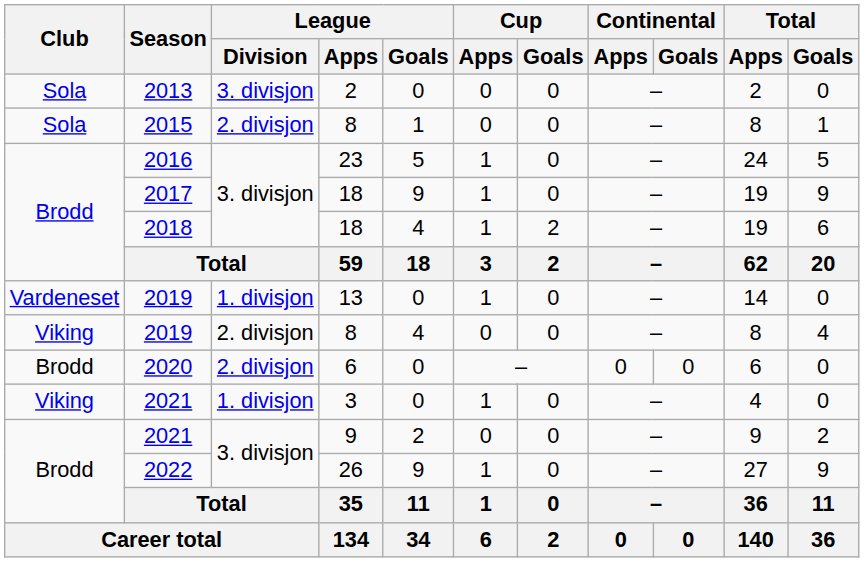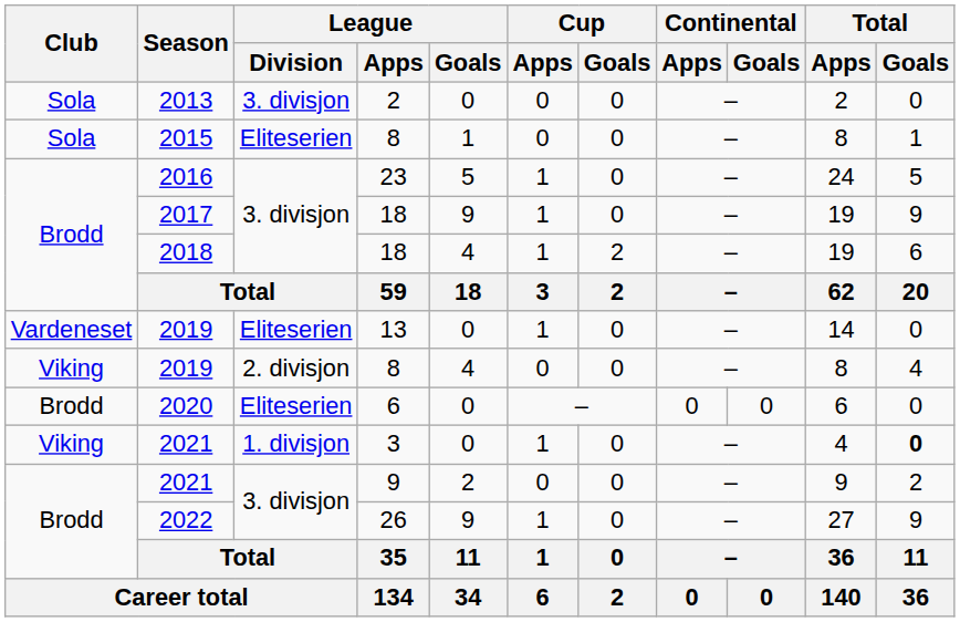2015 | League / Division: 2. divisjon -> Eliteserien
2019 / 13 | League / Division: 1. divisjon -> Eliteserien
2020 | League / Division: 2. divisjon -> Eliteserien
2021 / 3 | Total / Goals: normal -> bold
